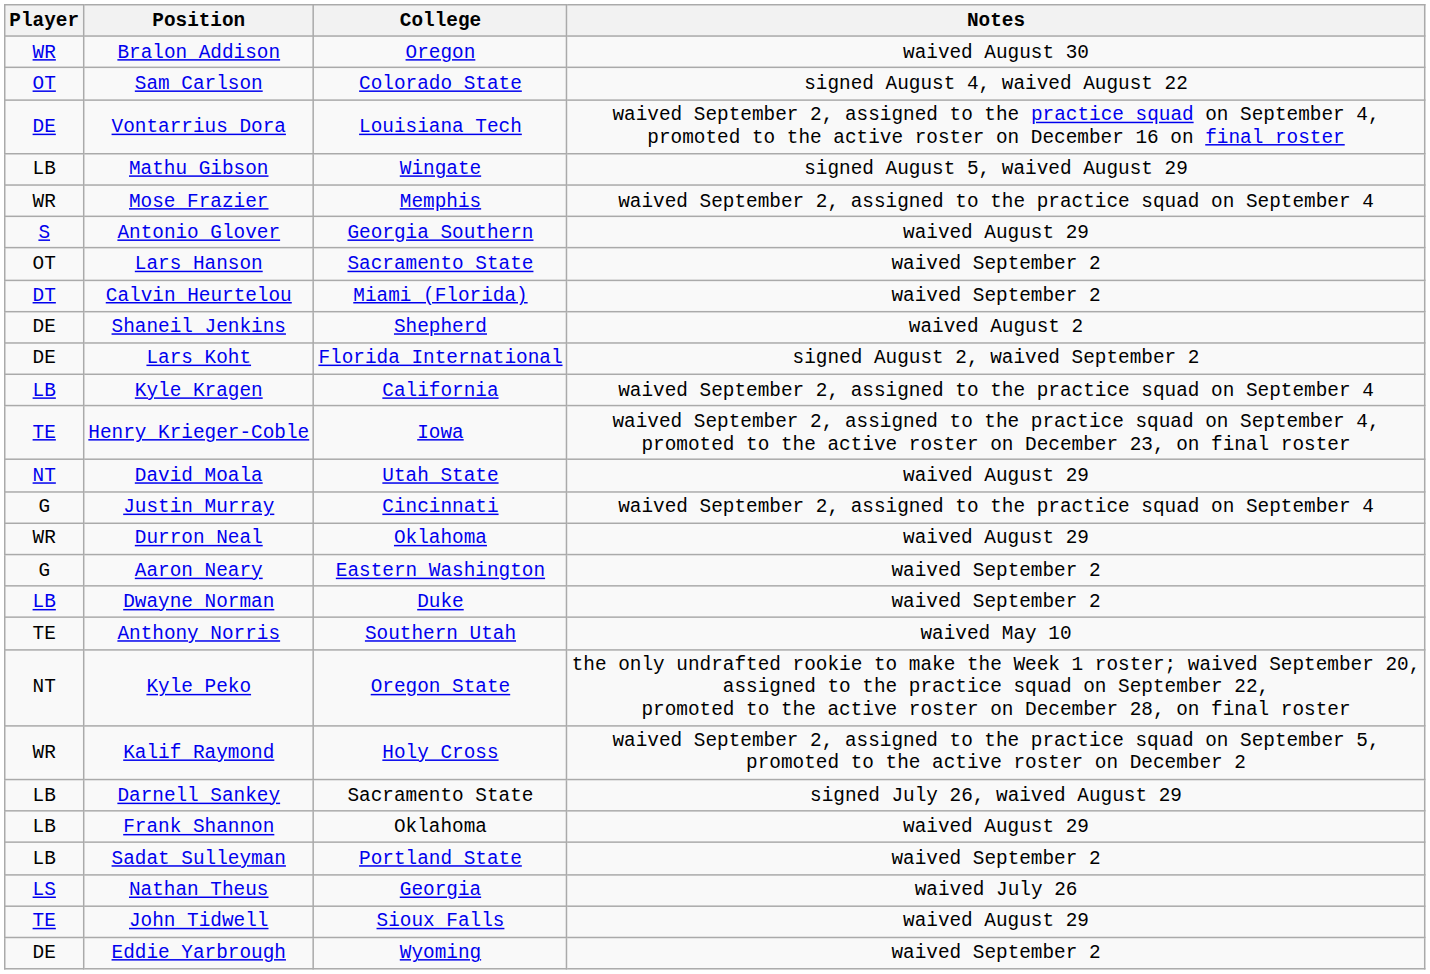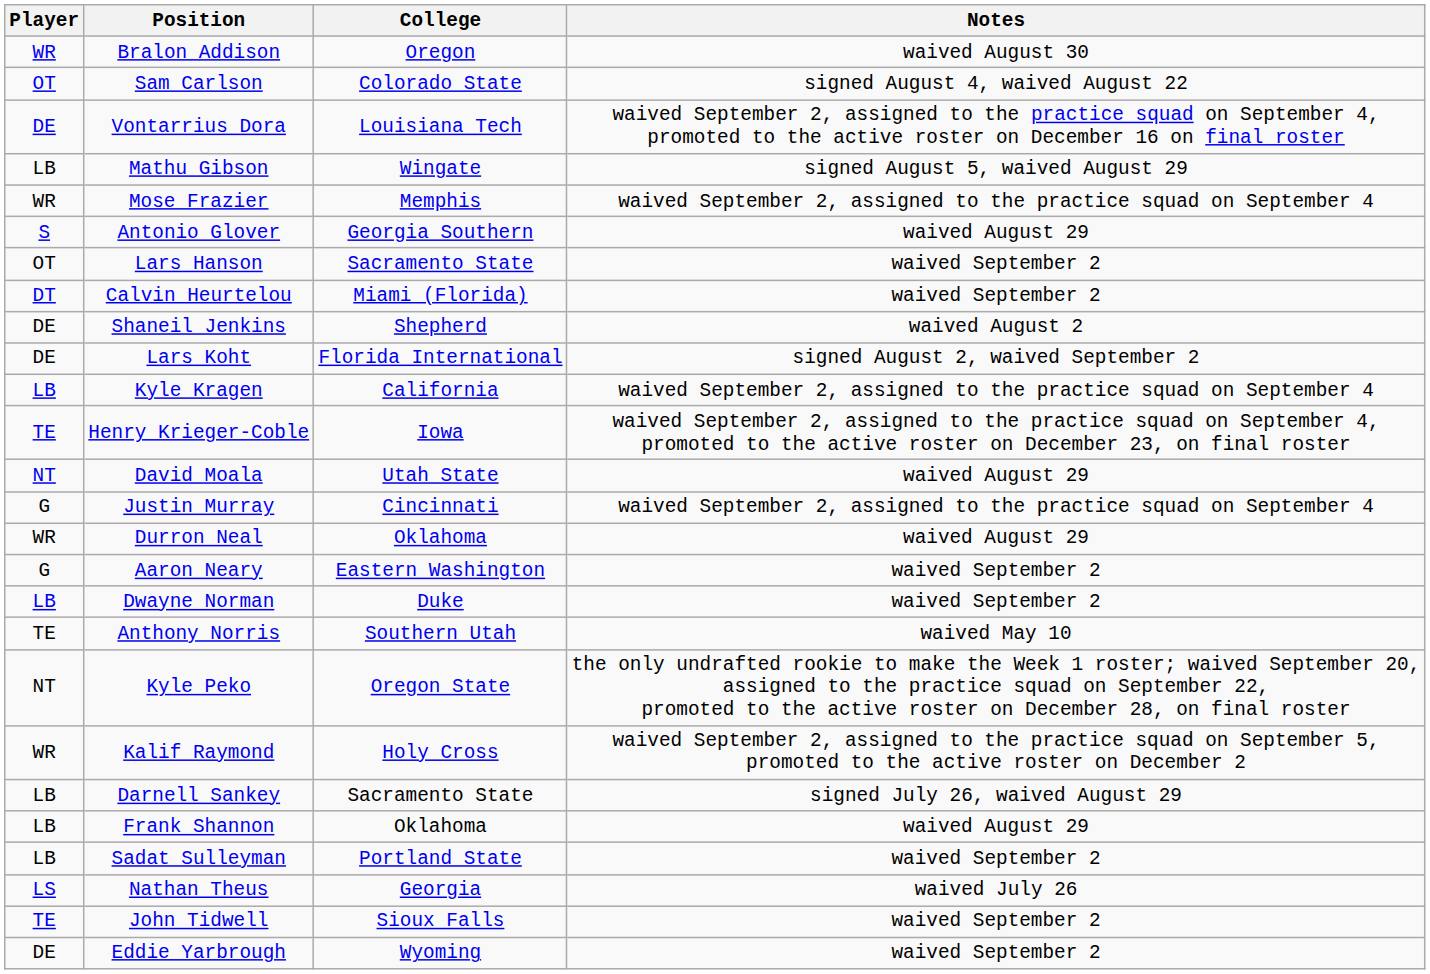John Tidwell | Notes: waived August 29 -> waived September 2
